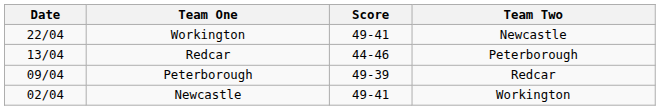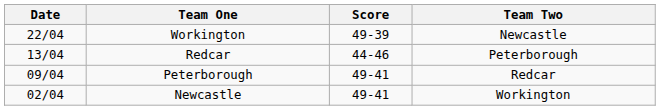row 2 | Score: 49-41 -> 49-39
row 4 | Score: 49-39 -> 49-41
